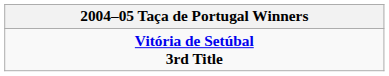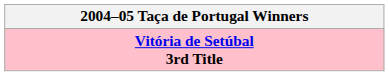row 2 | column 1: no background -> pink background
